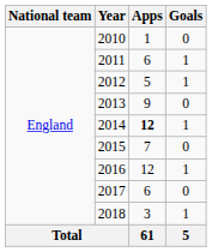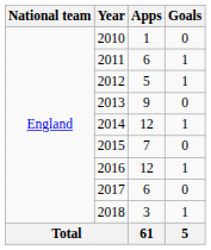2014 | Apps: bold -> normal
